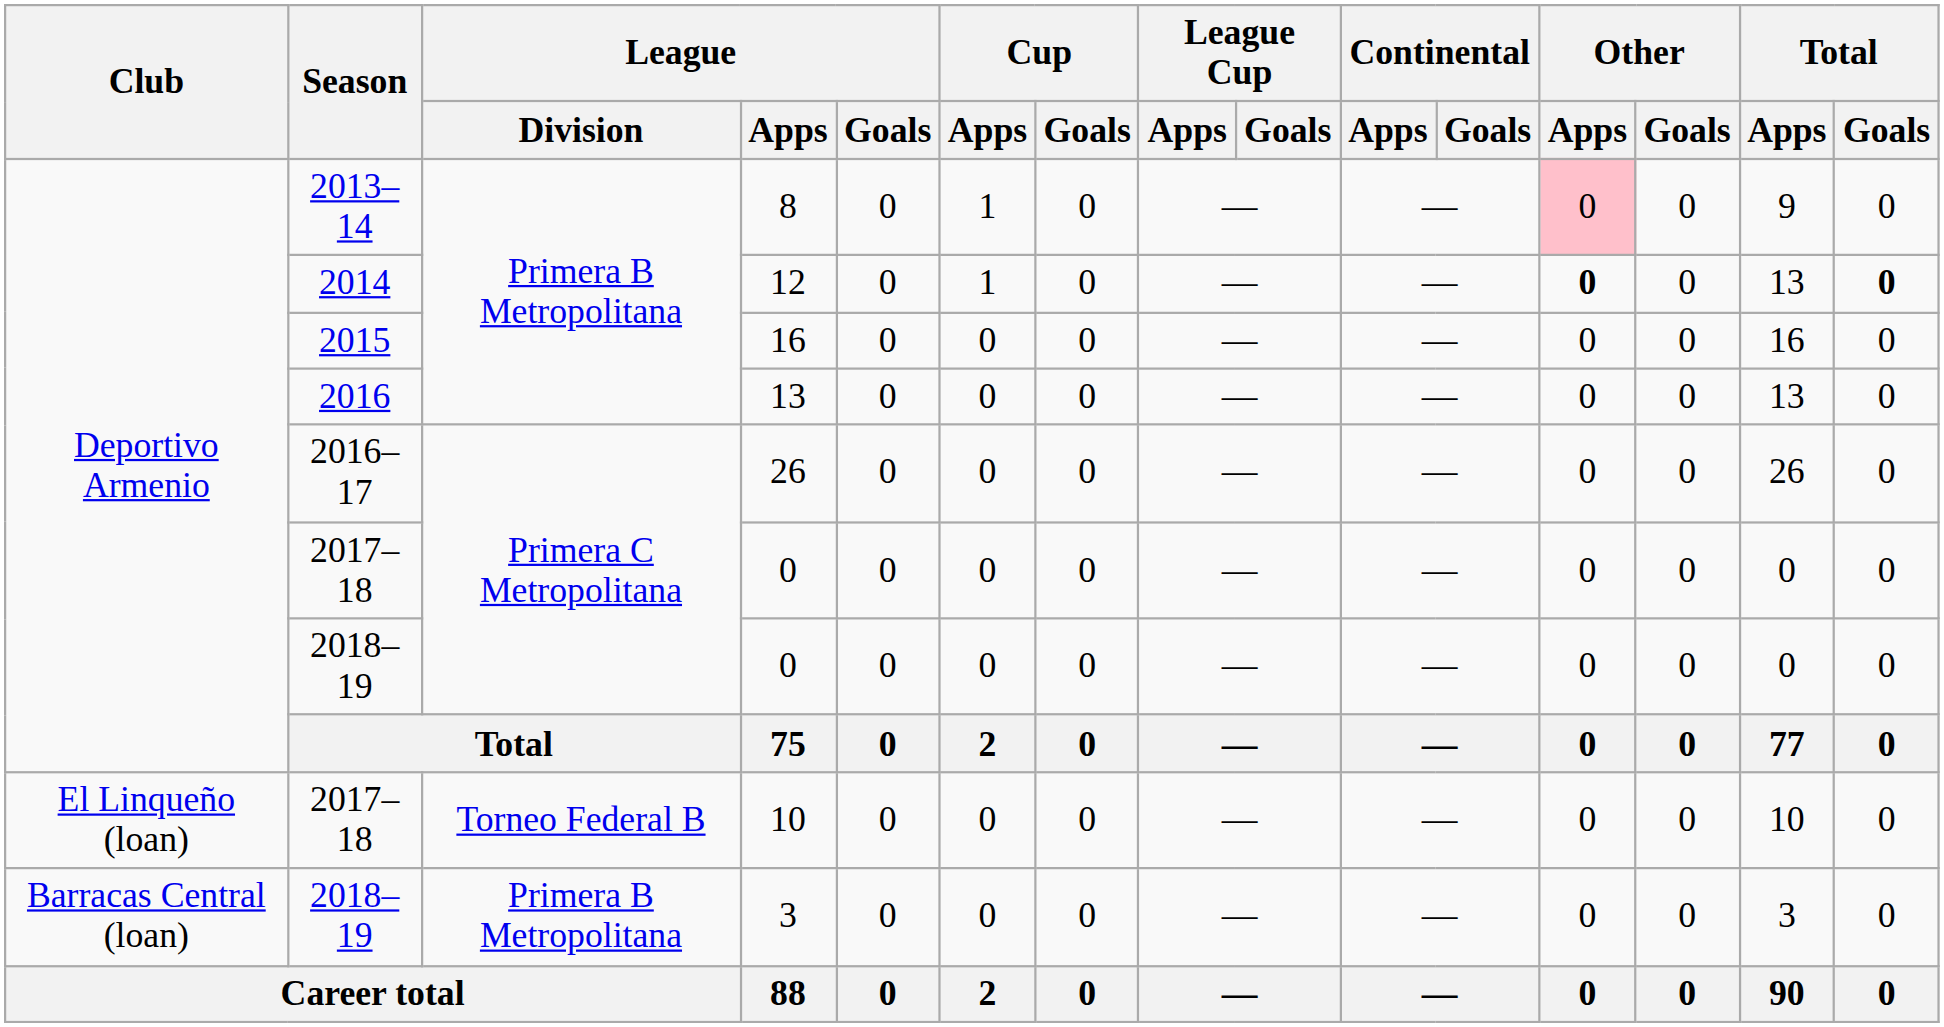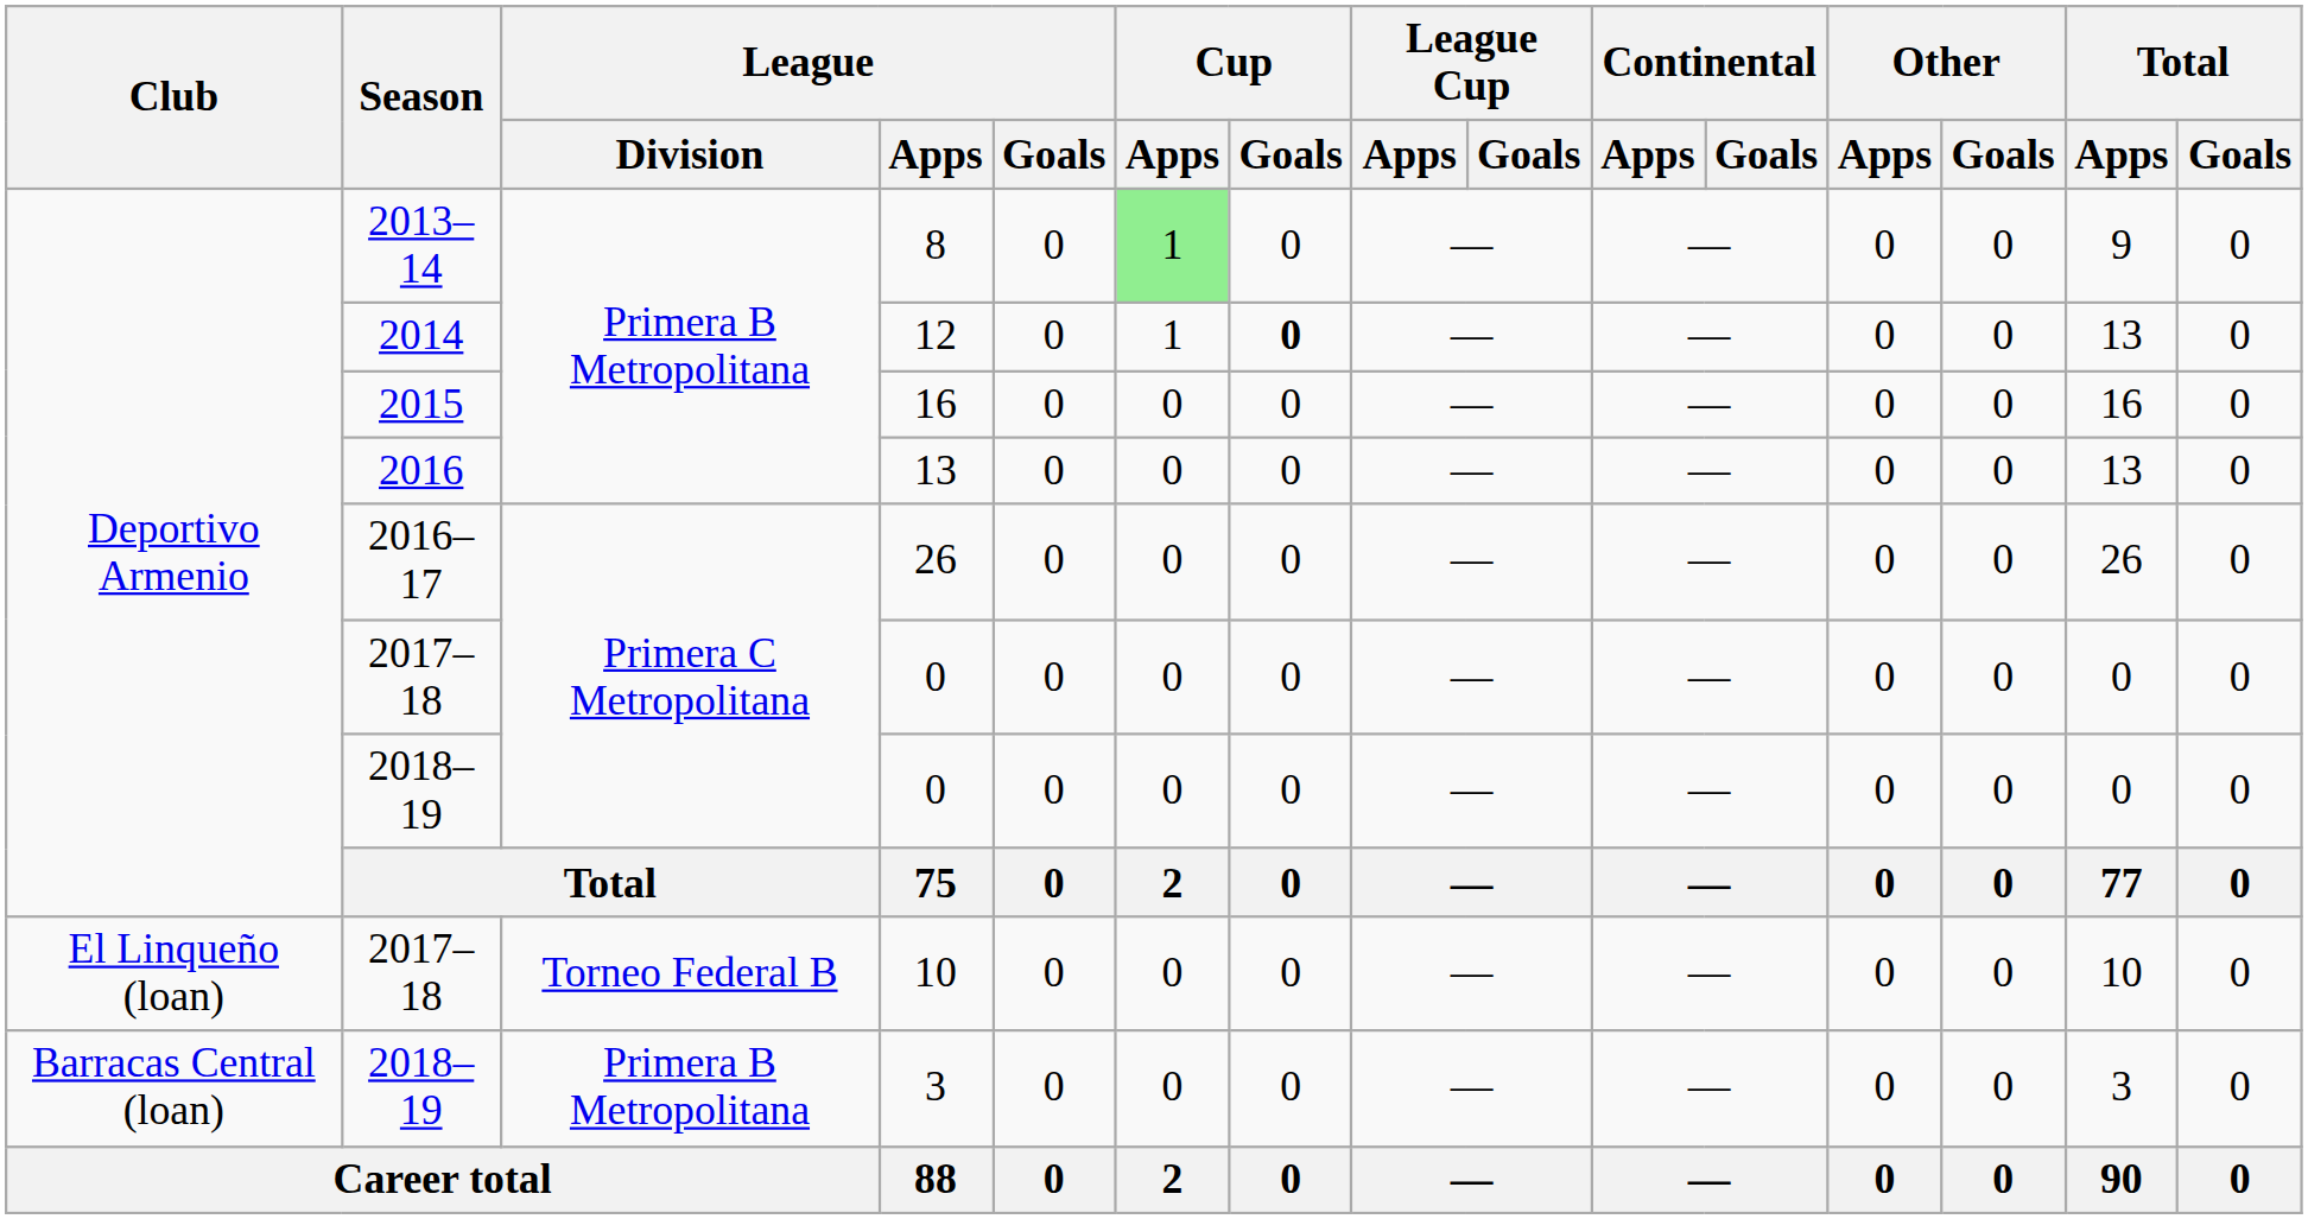8 | Cup / Apps: no background -> lightgreen background
8 | Other / Apps: pink background -> no background
12 | Cup / Goals: normal -> bold
12 | Other / Apps: bold -> normal
12 | Total / Goals: bold -> normal
